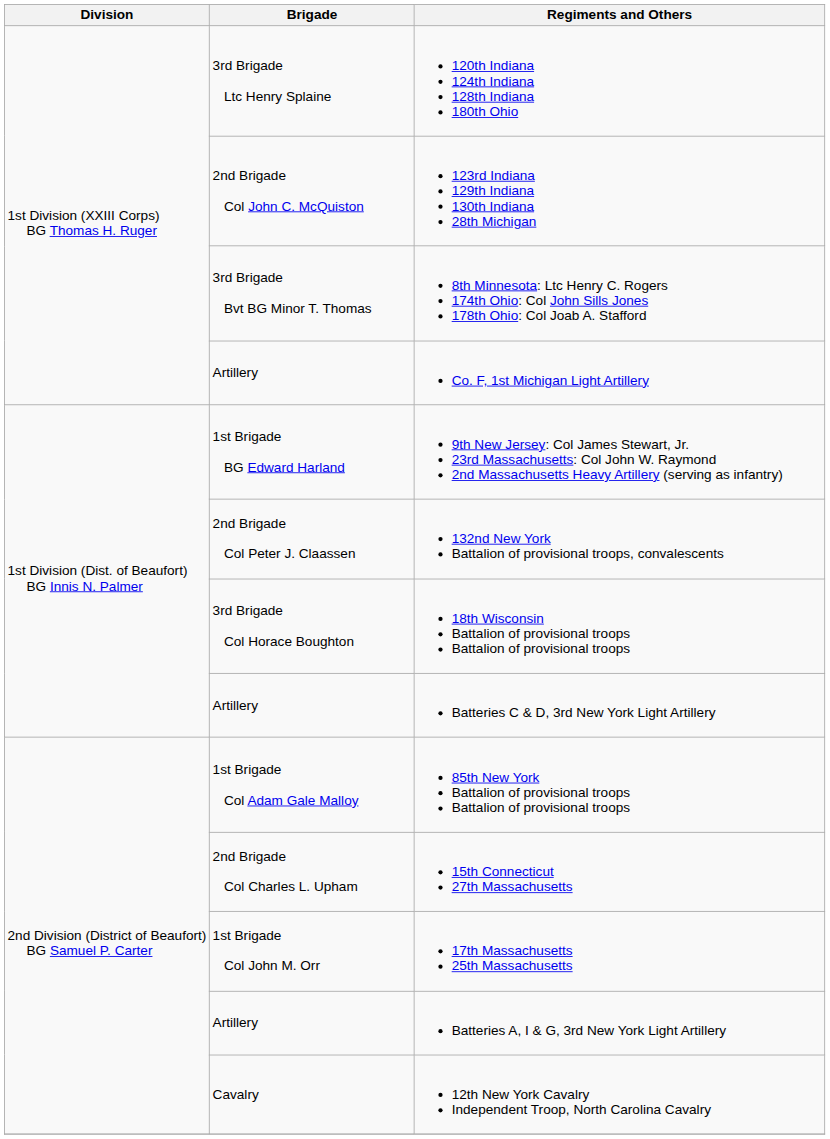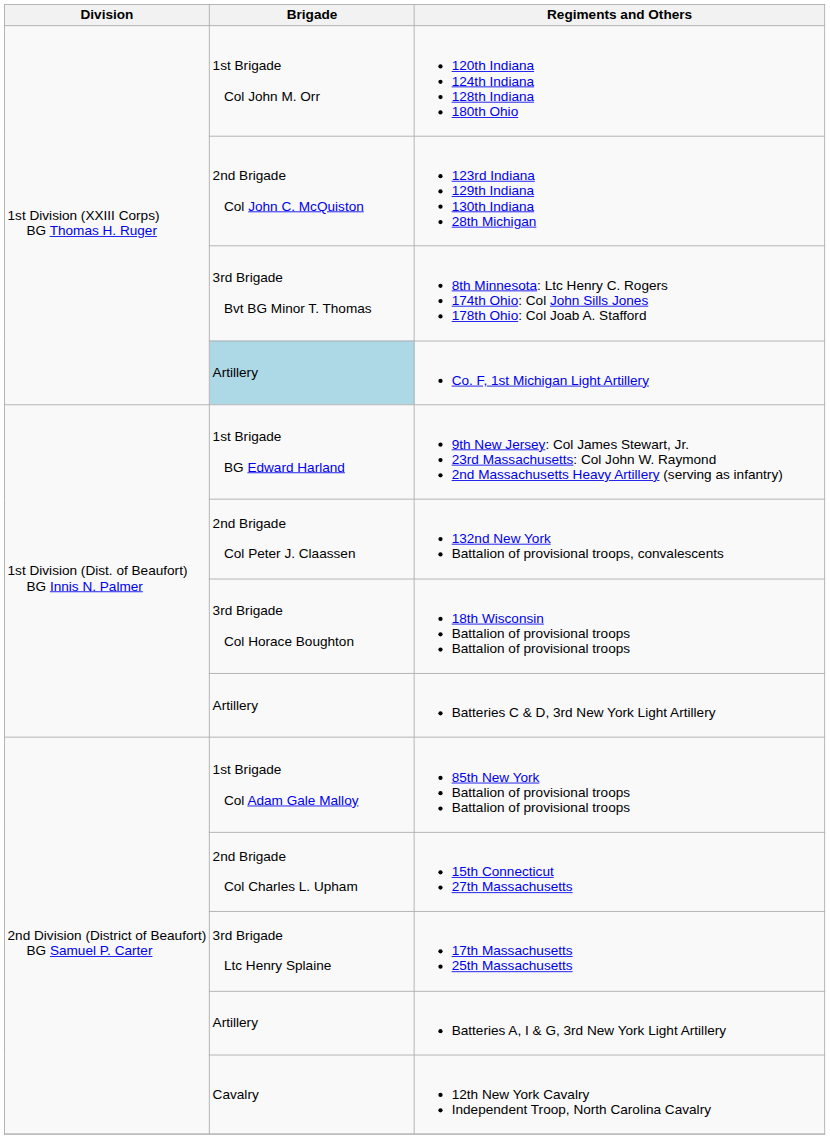120th Indiana 124th Indiana 128th Indiana 180th Ohio | Brigade: 3rd Brigade Ltc Henry Splaine -> 1st Brigade Col John M. Orr
Co. F, 1st Michigan Light Artillery | Brigade: no background -> lightblue background
17th Massachusetts 25th Massachusetts | Brigade: 1st Brigade Col John M. Orr -> 3rd Brigade Ltc Henry Splaine
